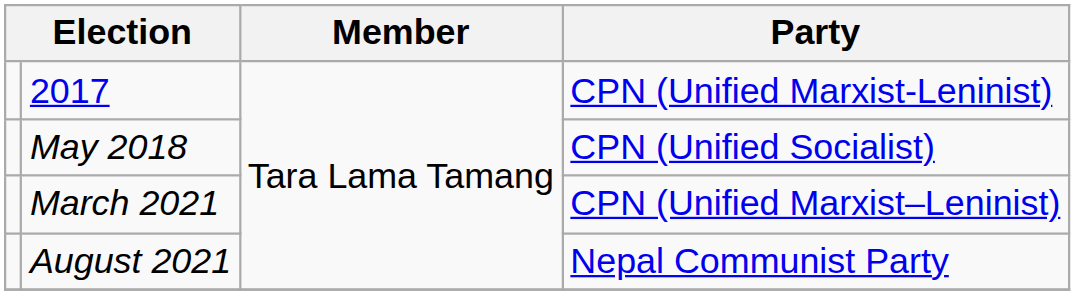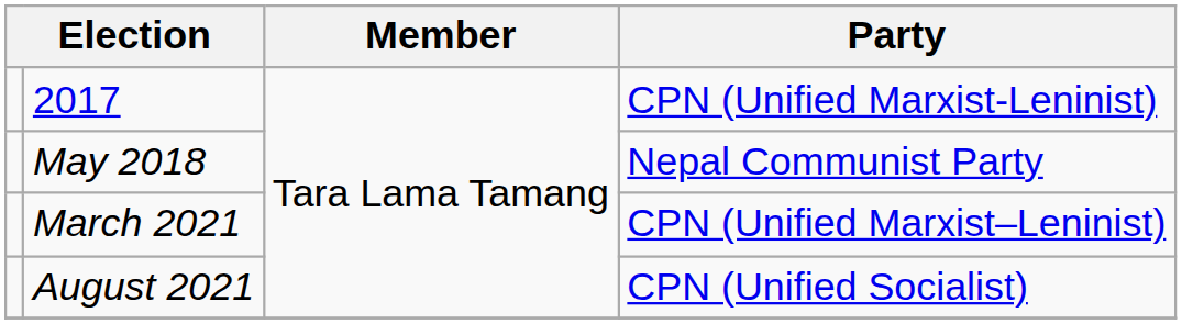May 2018 | Party: CPN (Unified Socialist) -> Nepal Communist Party
August 2021 | Party: Nepal Communist Party -> CPN (Unified Socialist)
